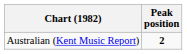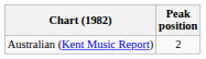Australian (Kent Music Report) | Peak position: bold -> normal
